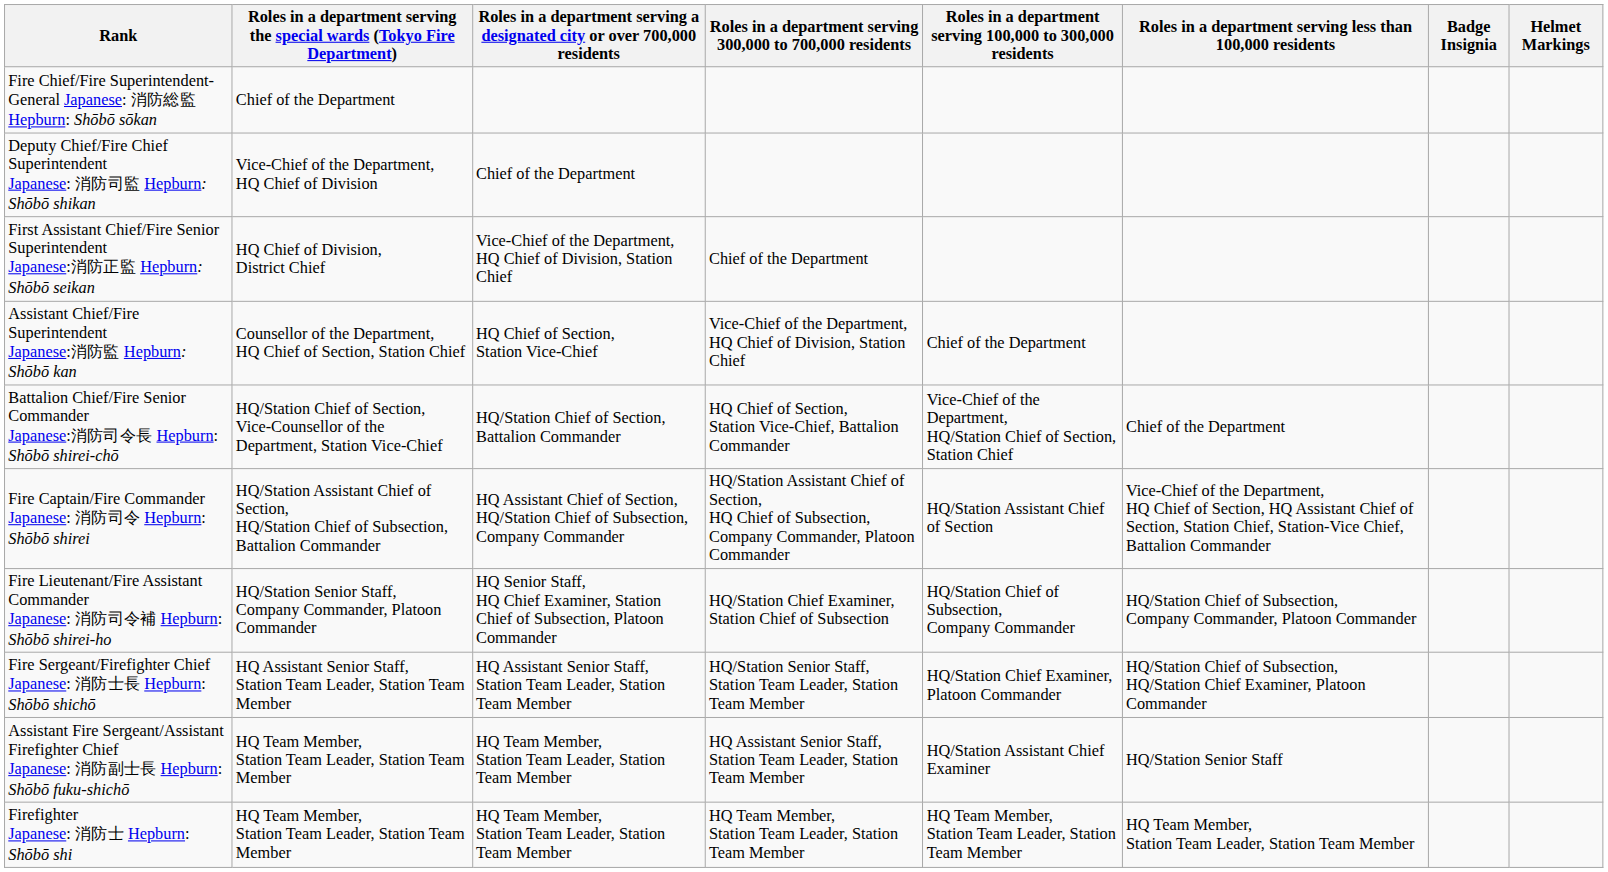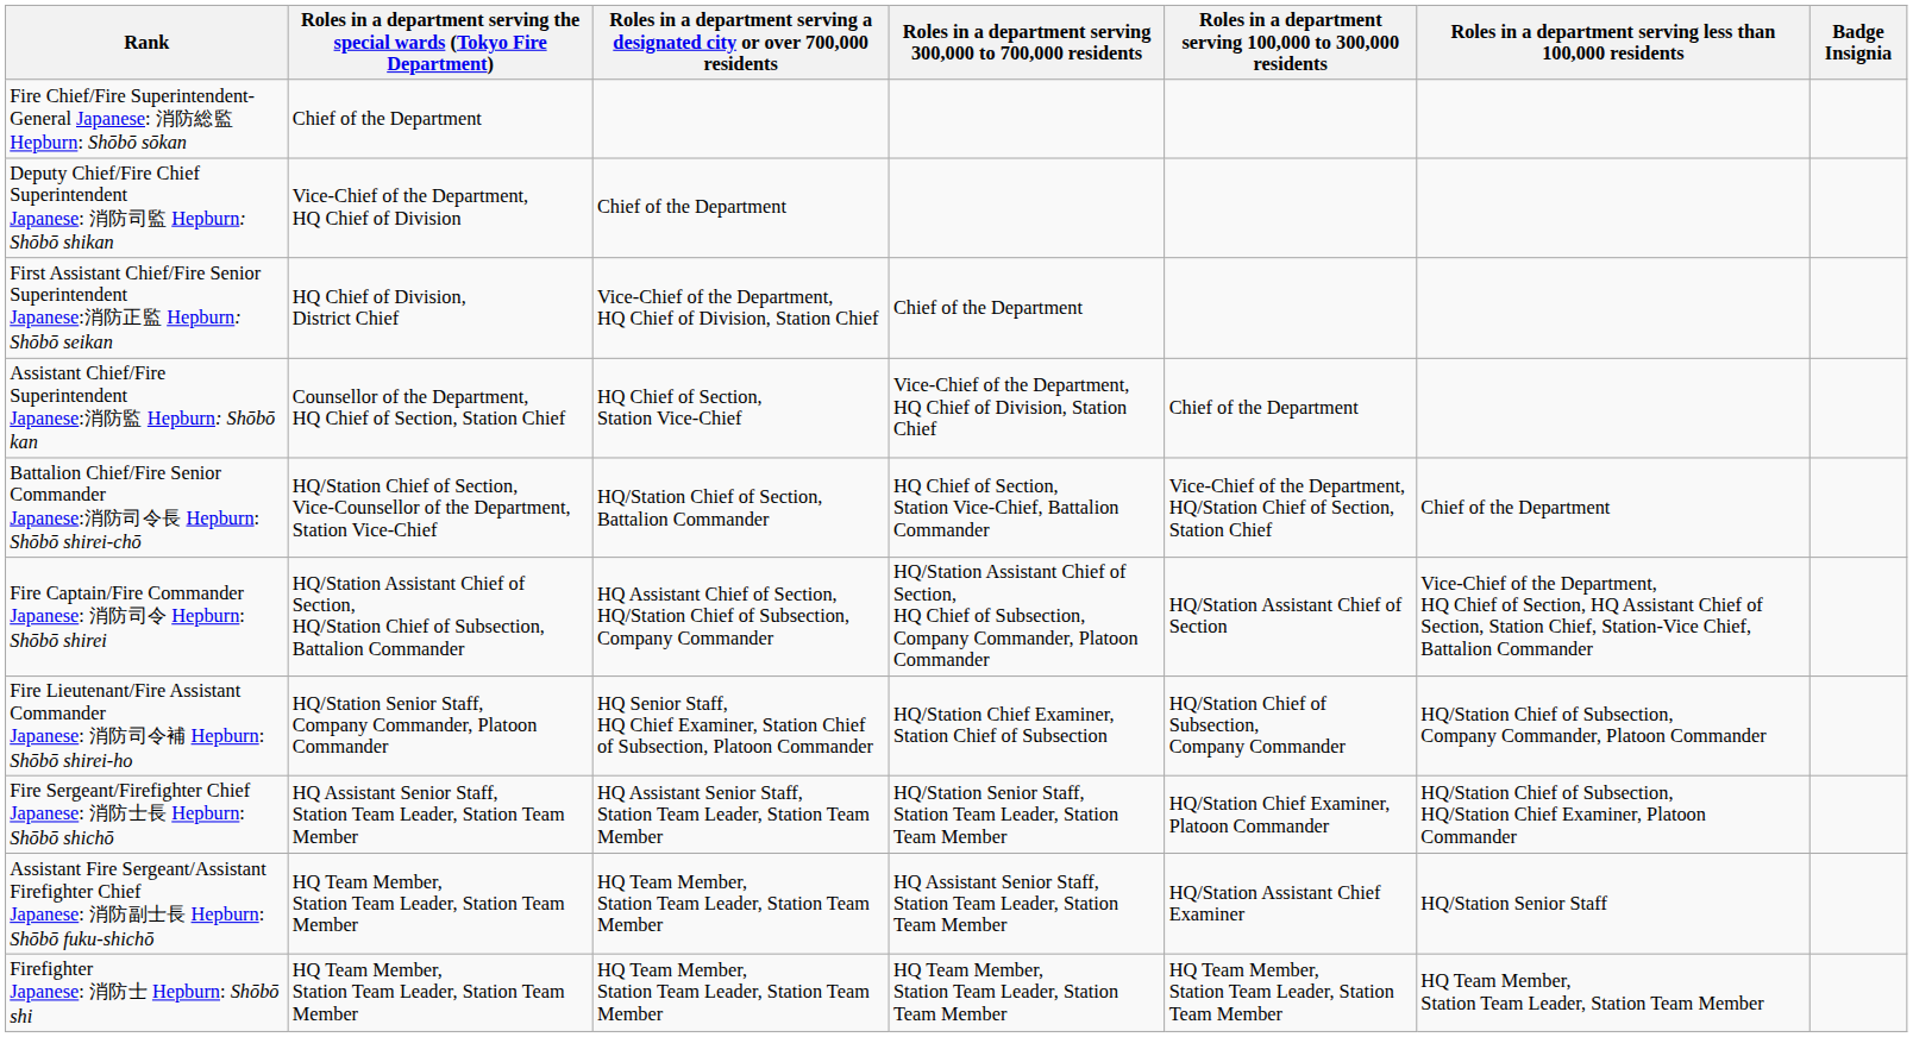- column: Helmet Markings
